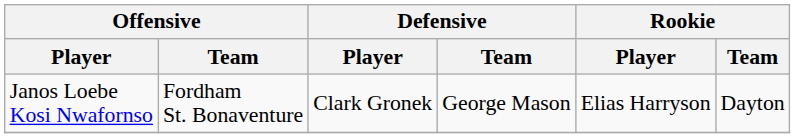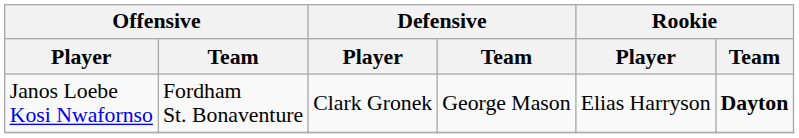Janos Loebe Kosi Nwafornso | Rookie / Team: normal -> bold
